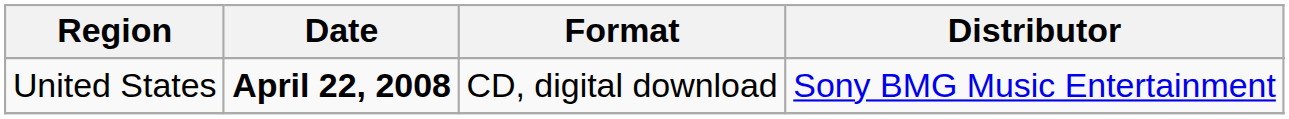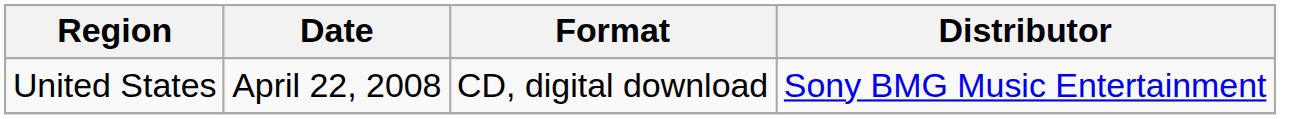United States | Date: bold -> normal
